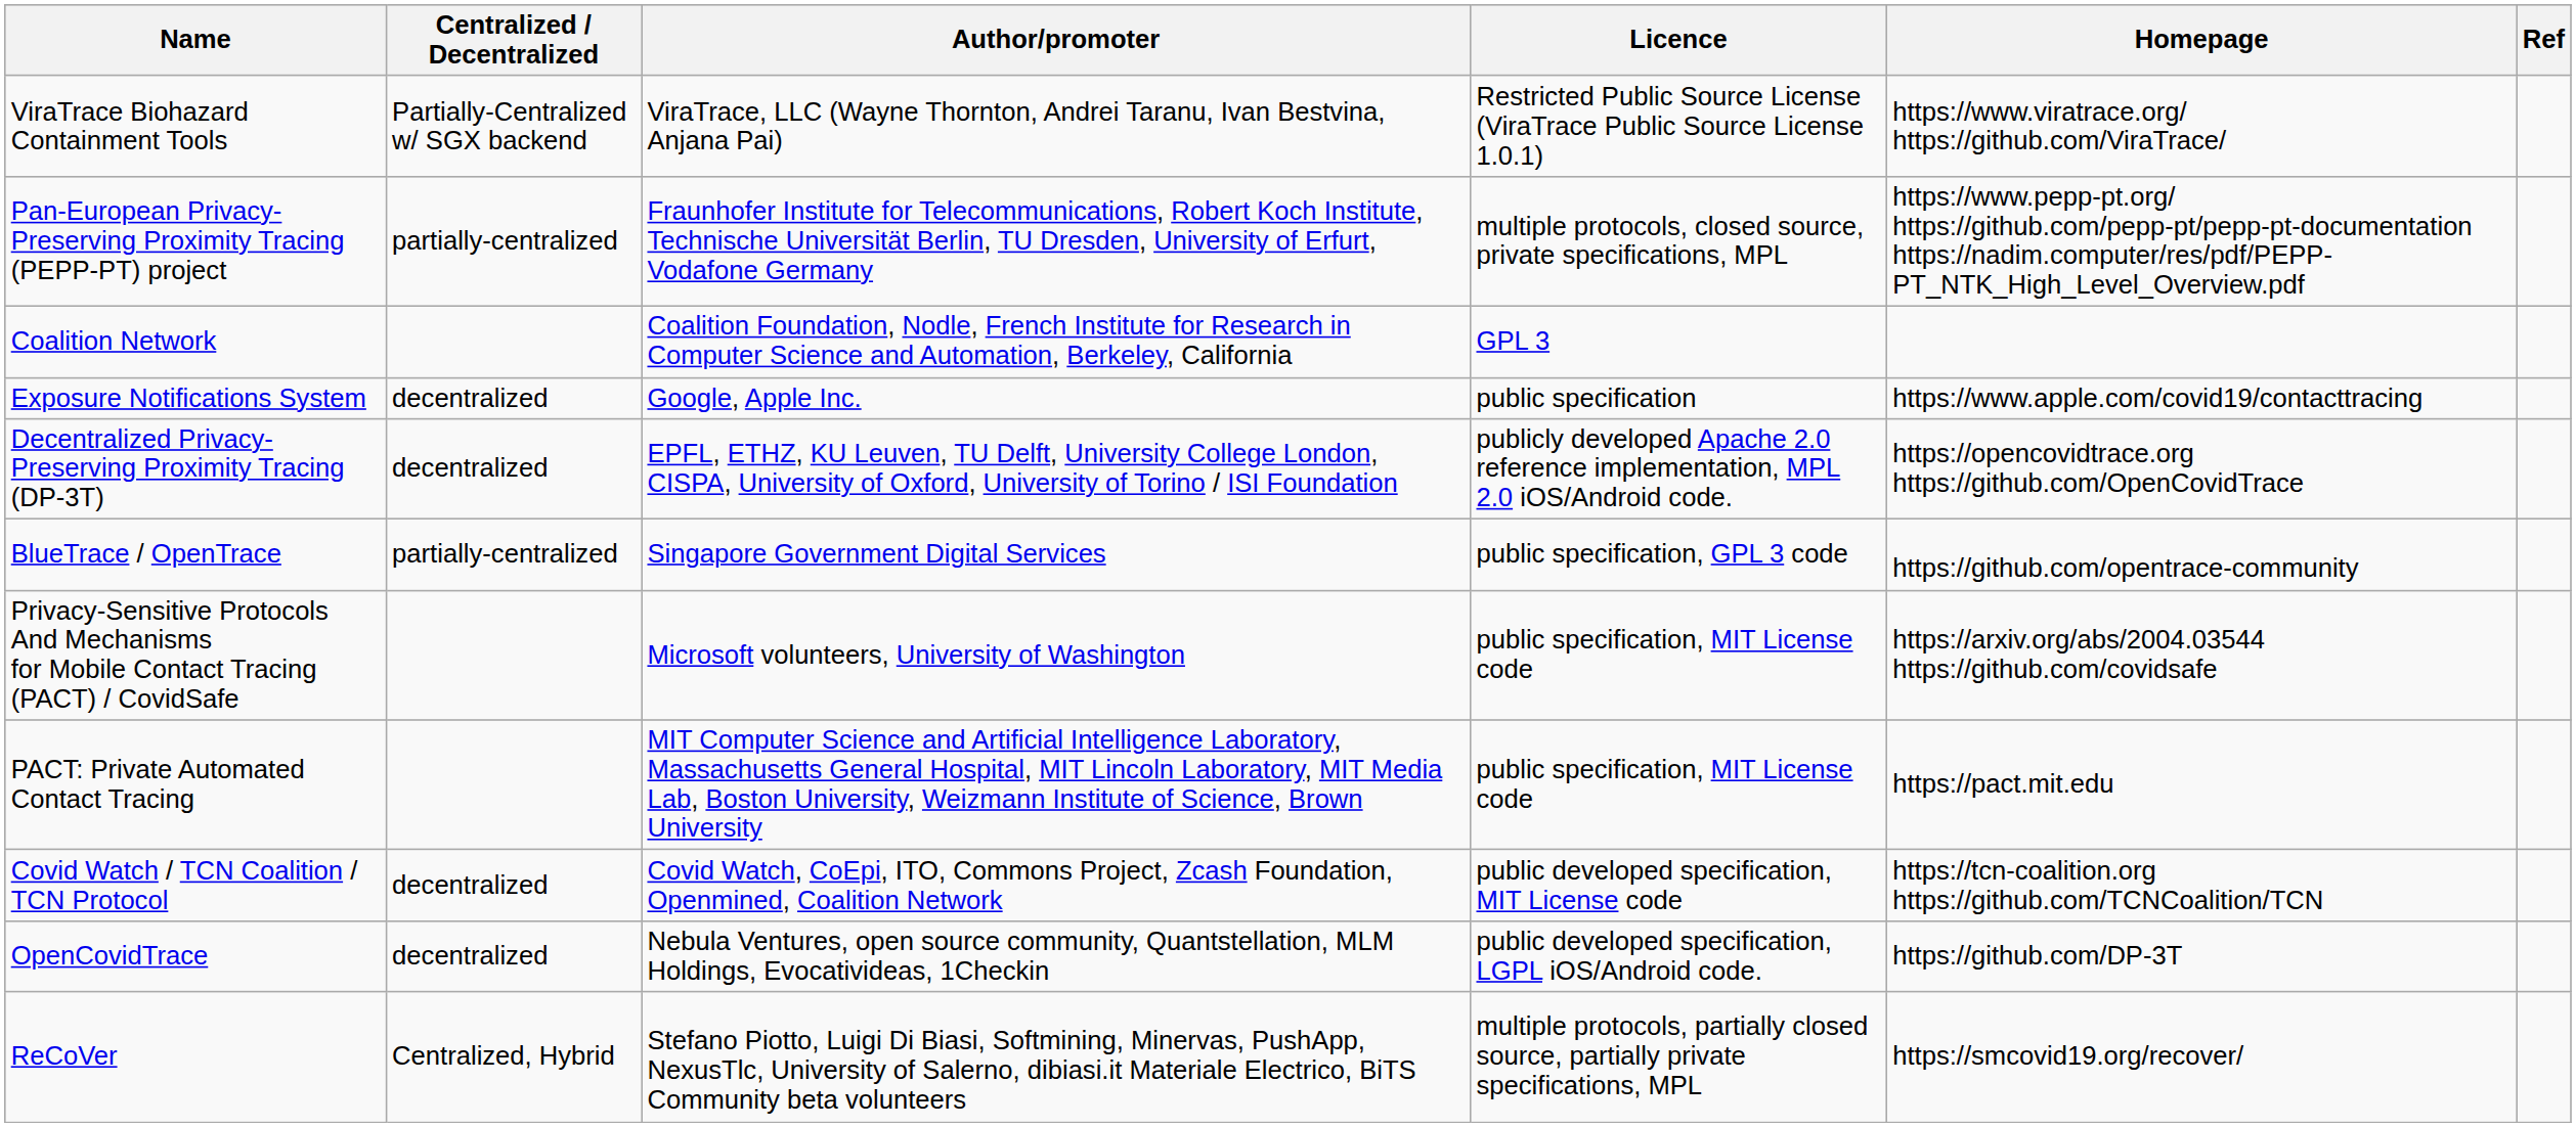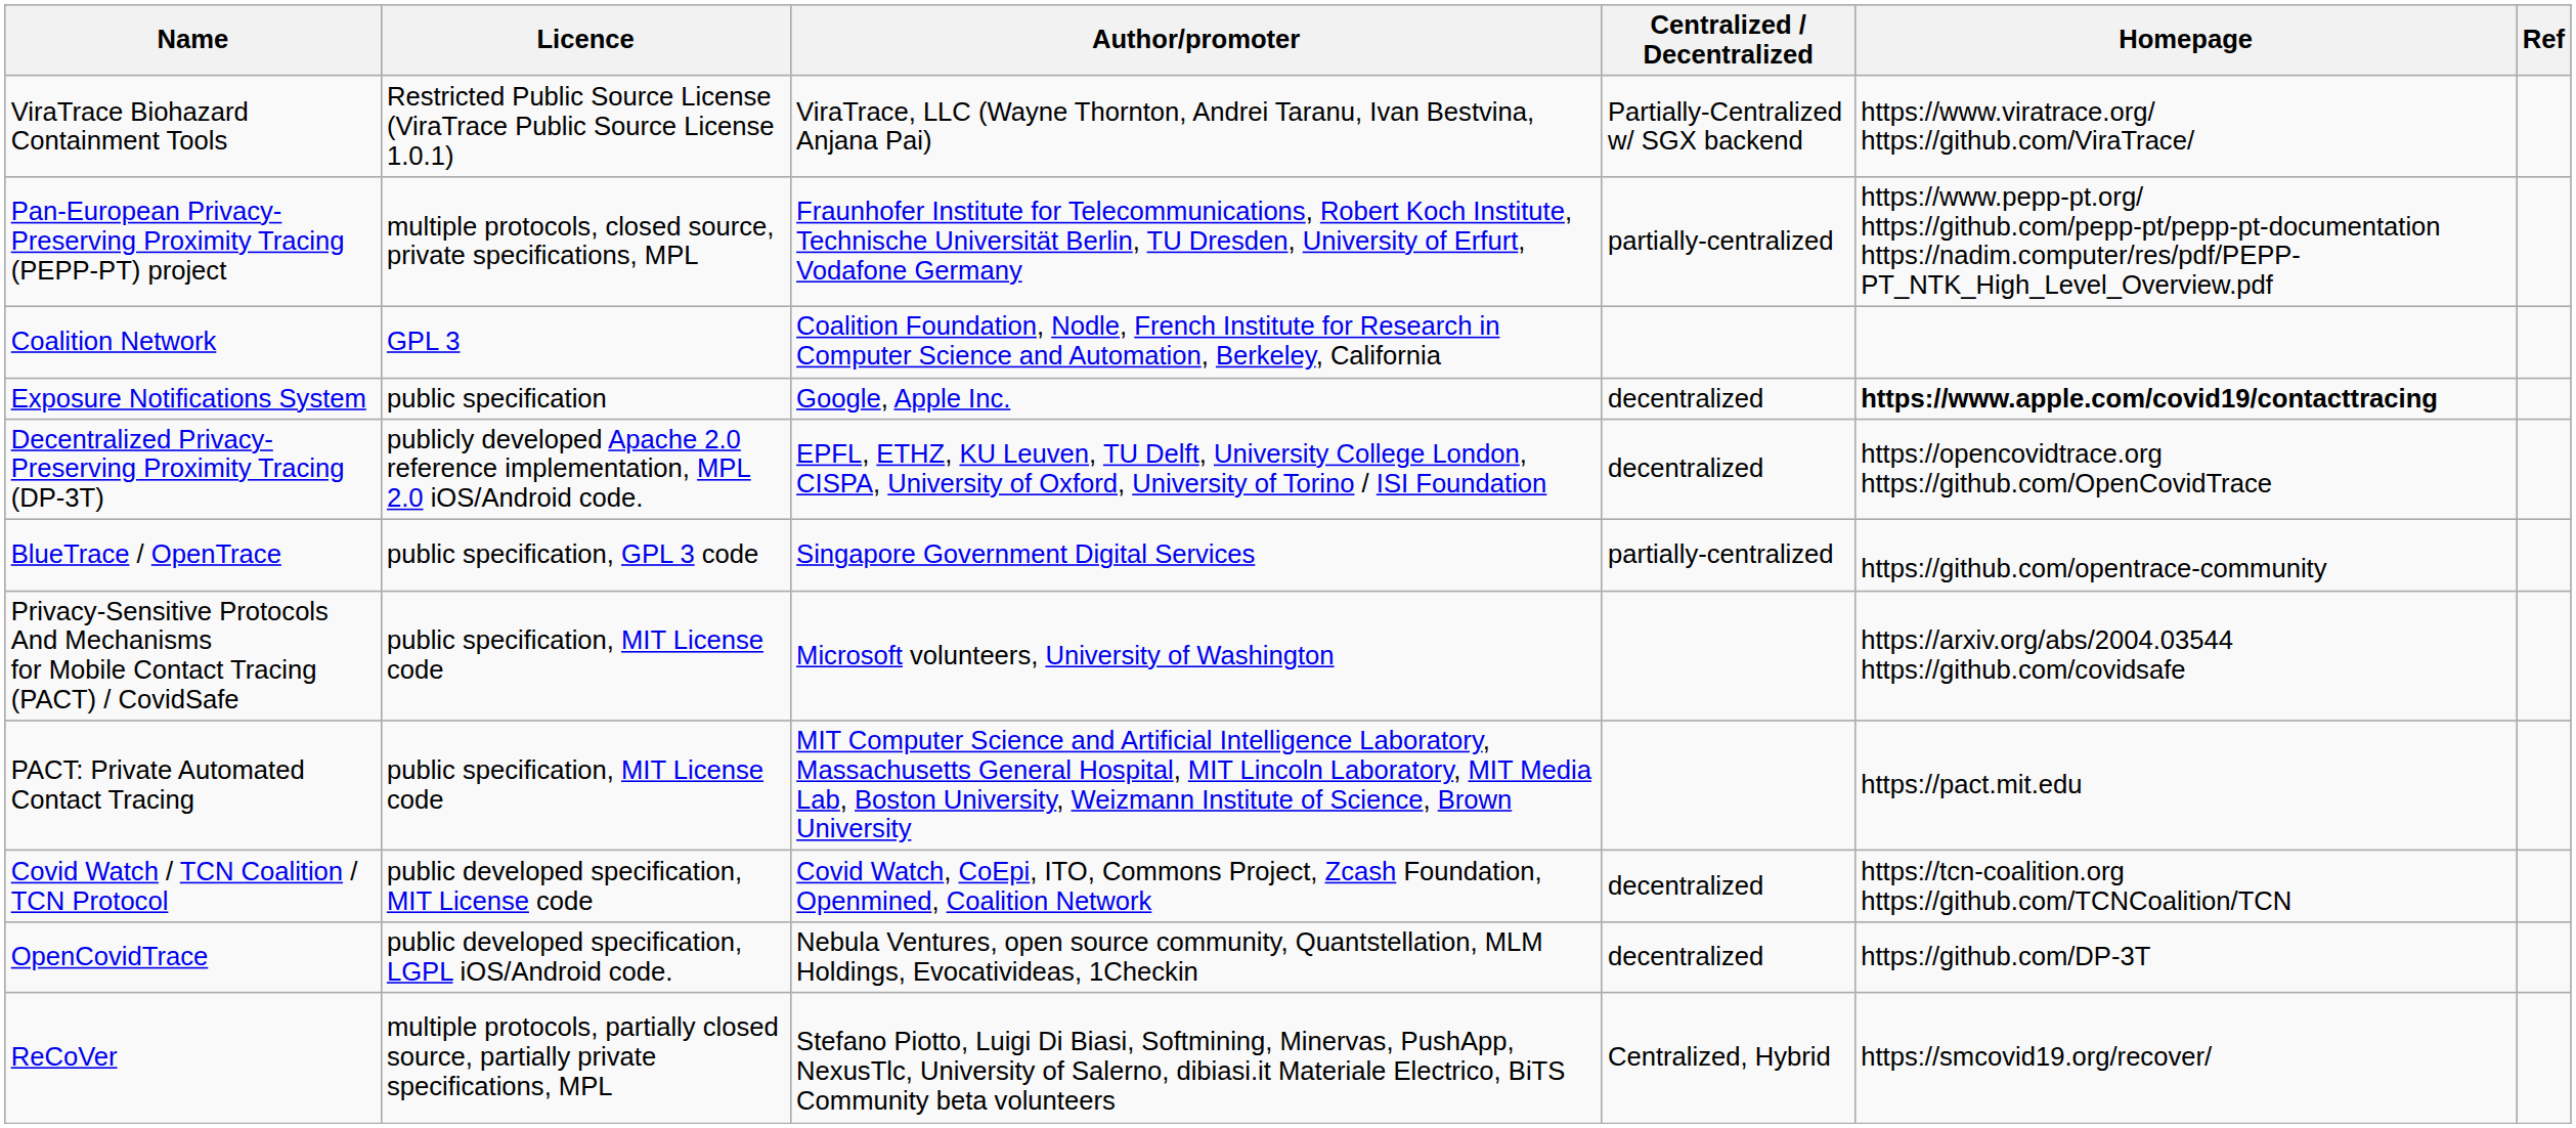columns swapped: Centralized / Decentralized <-> Licence
Exposure Notifications System | Homepage: normal -> bold
